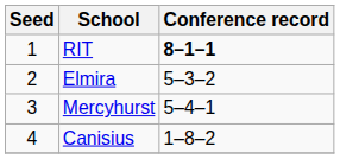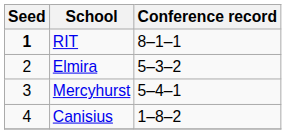RIT | Seed: normal -> bold
RIT | Conference record: bold -> normal
